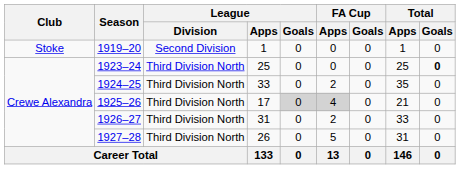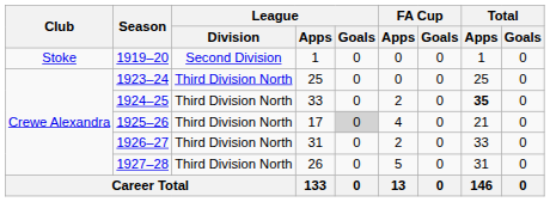1923–24 | Total / Goals: bold -> normal
1924–25 | Total / Apps: normal -> bold
1925–26 | FA Cup / Apps: lightgrey background -> no background
